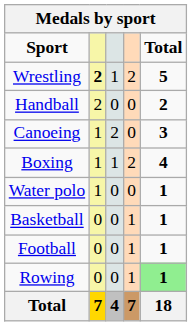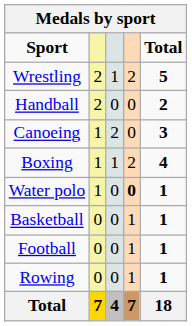Wrestling | column 2: bold -> normal
Water polo | column 4: normal -> bold
Rowing | Total: lightgreen background -> no background
